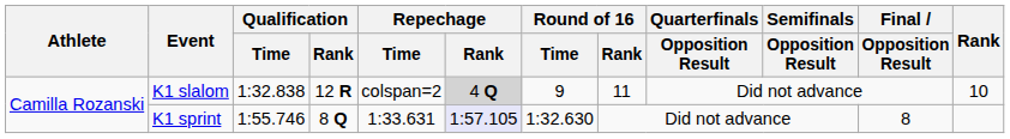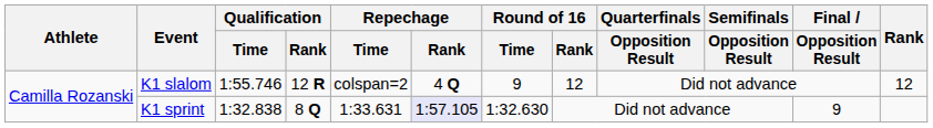K1 slalom | Qualification / Time: 1:32.838 -> 1:55.746
K1 slalom | Repechage / Rank: lightgrey background -> no background
K1 slalom | Round of 16 / Rank: 11 -> 12
K1 slalom | Rank: 10 -> 12
K1 sprint | Qualification / Time: 1:55.746 -> 1:32.838
K1 sprint | Final / Opposition Result: 8 -> 9
